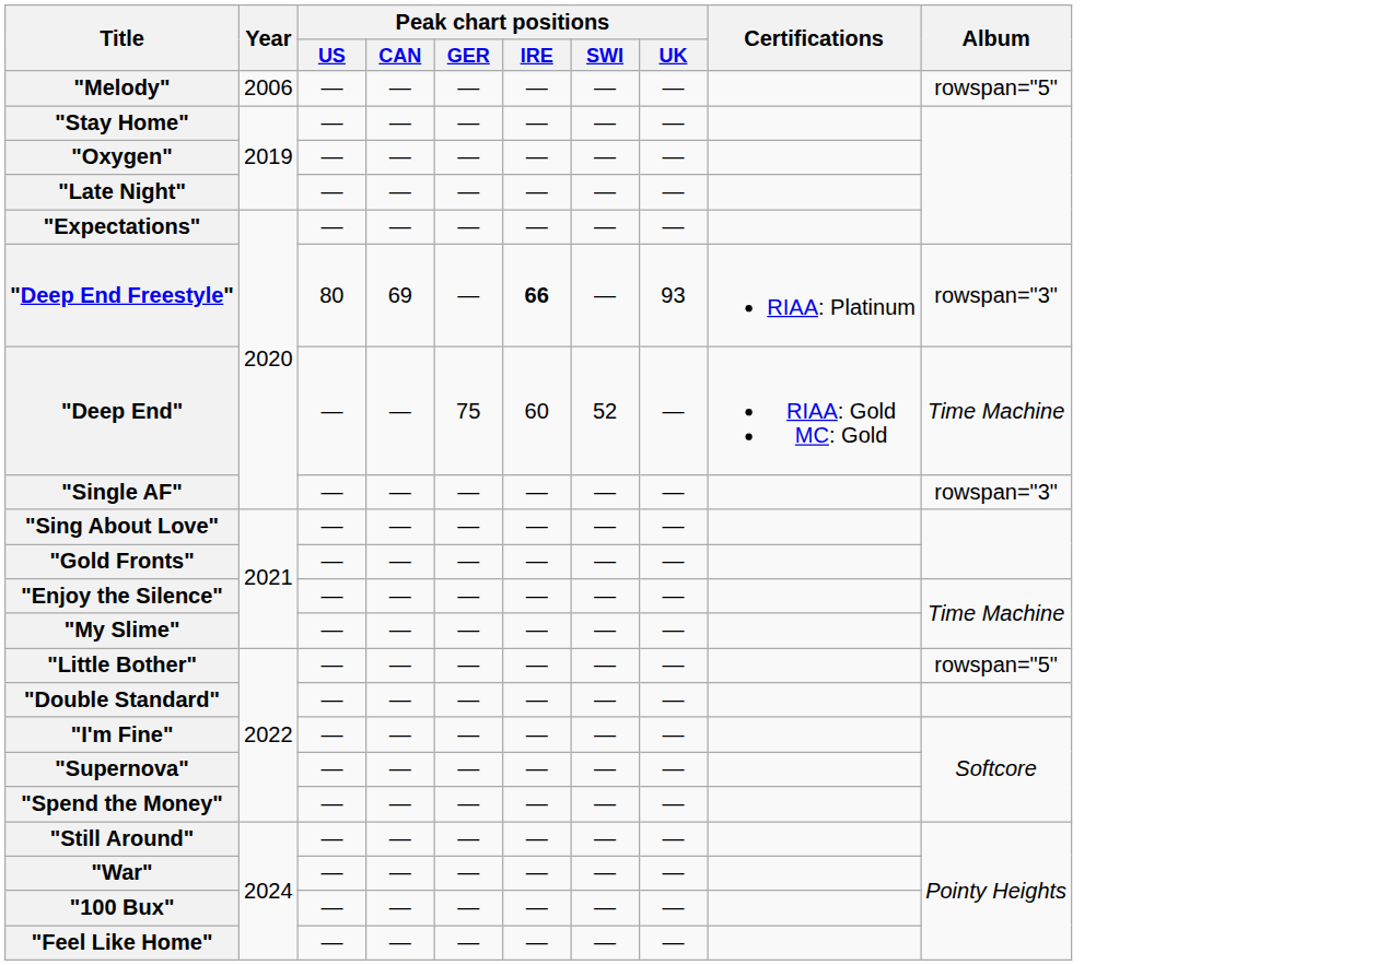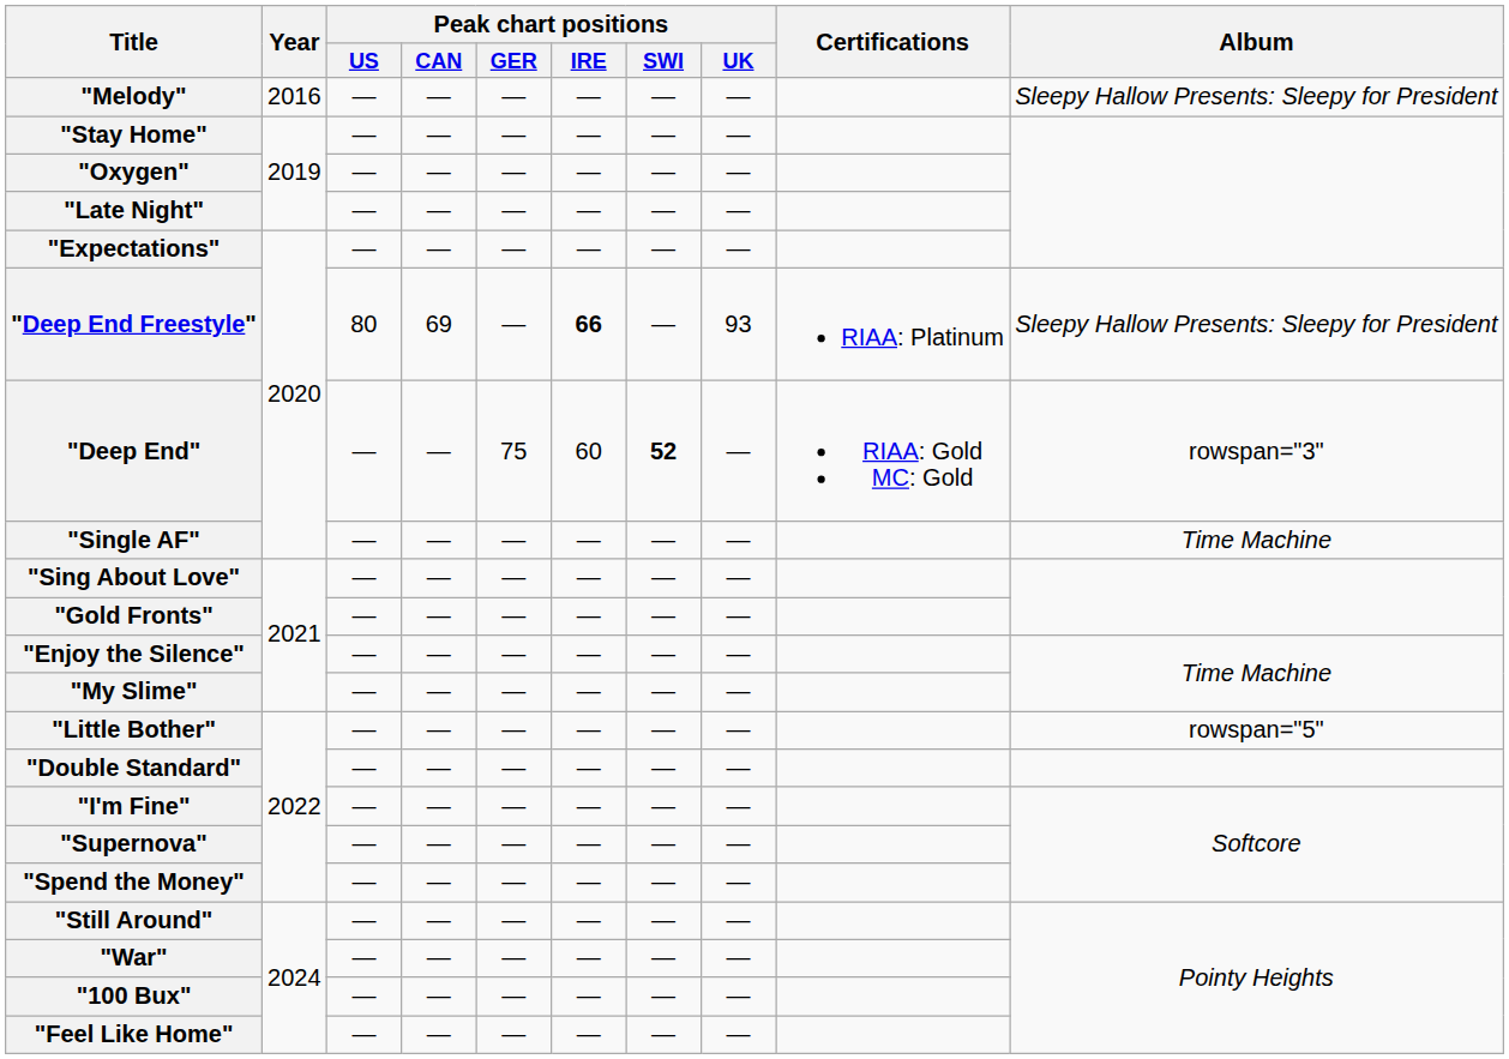"Melody" | Year: 2006 -> 2016
"Melody" | Album: rowspan="5" -> Sleepy Hallow Presents: Sleepy for President
"Deep End Freestyle" | Album: rowspan="3" -> Sleepy Hallow Presents: Sleepy for President
"Deep End" | Peak chart positions / SWI: normal -> bold
"Deep End" | Album: Time Machine -> rowspan="3"
"Single AF" | Album: rowspan="3" -> Time Machine
